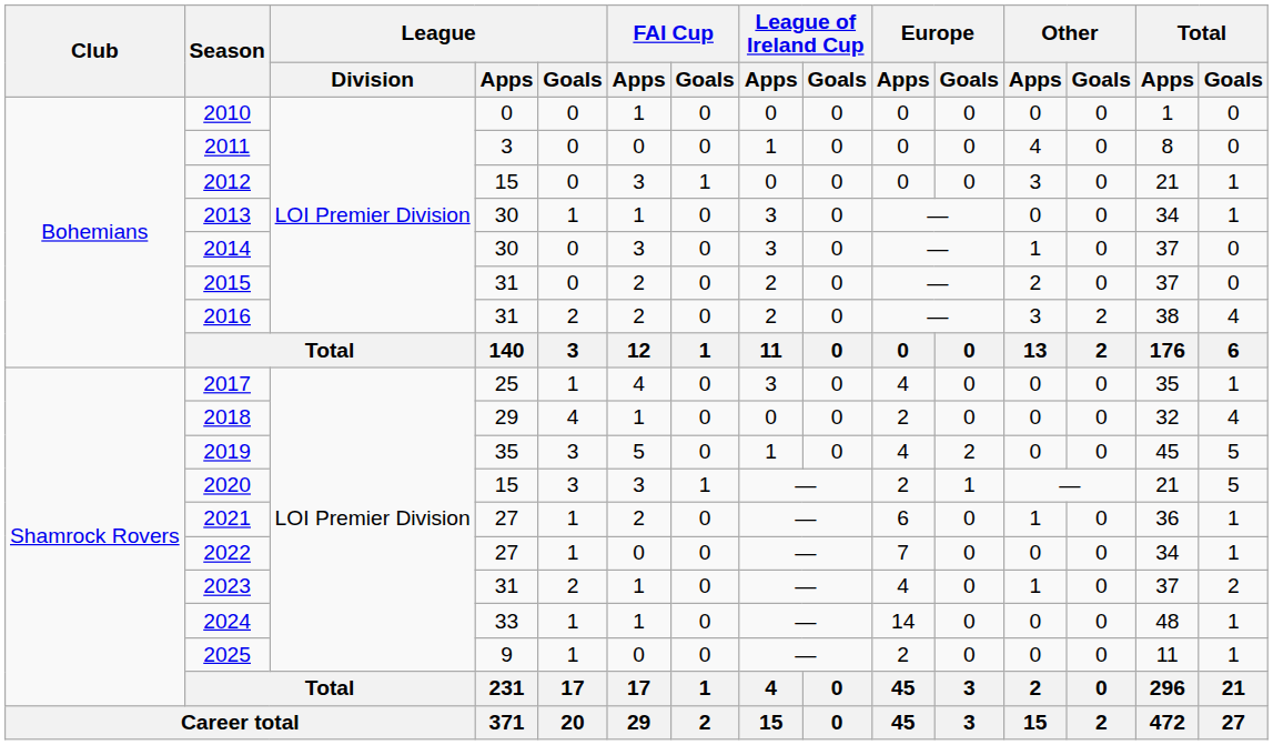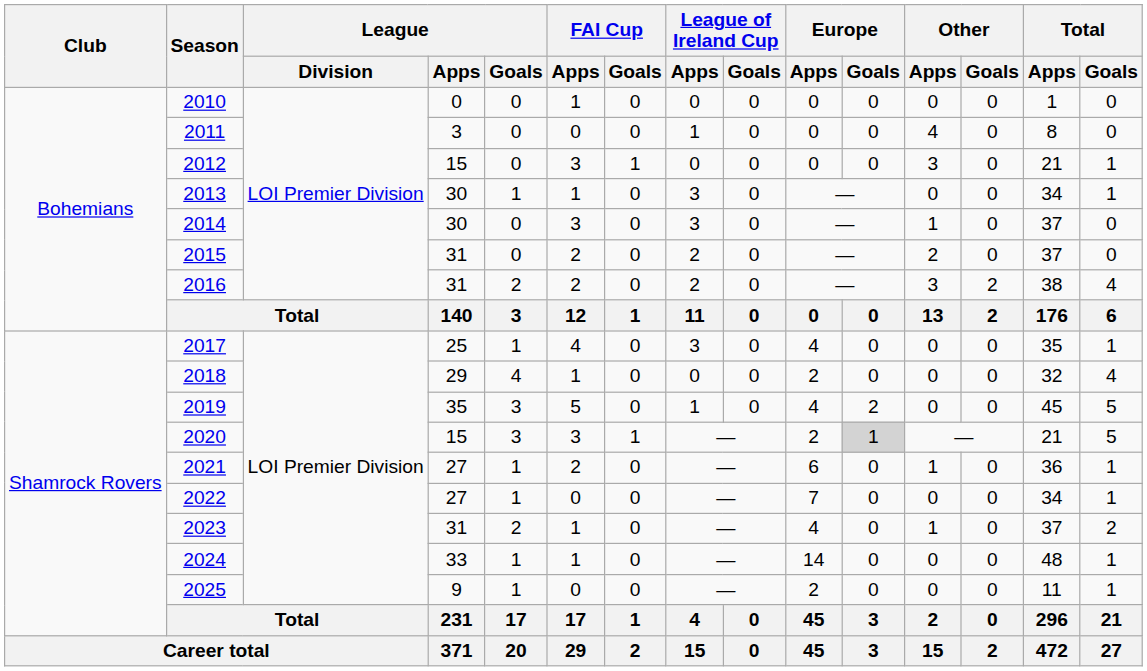2020 | Europe / Goals: no background -> lightgrey background
